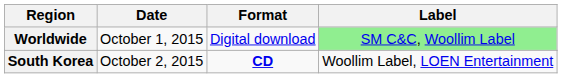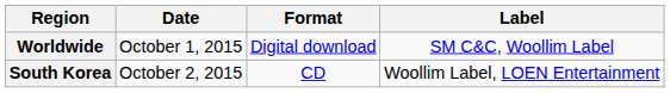Worldwide | Label: lightgreen background -> no background
South Korea / October 2, 2015 | Format: bold -> normal
